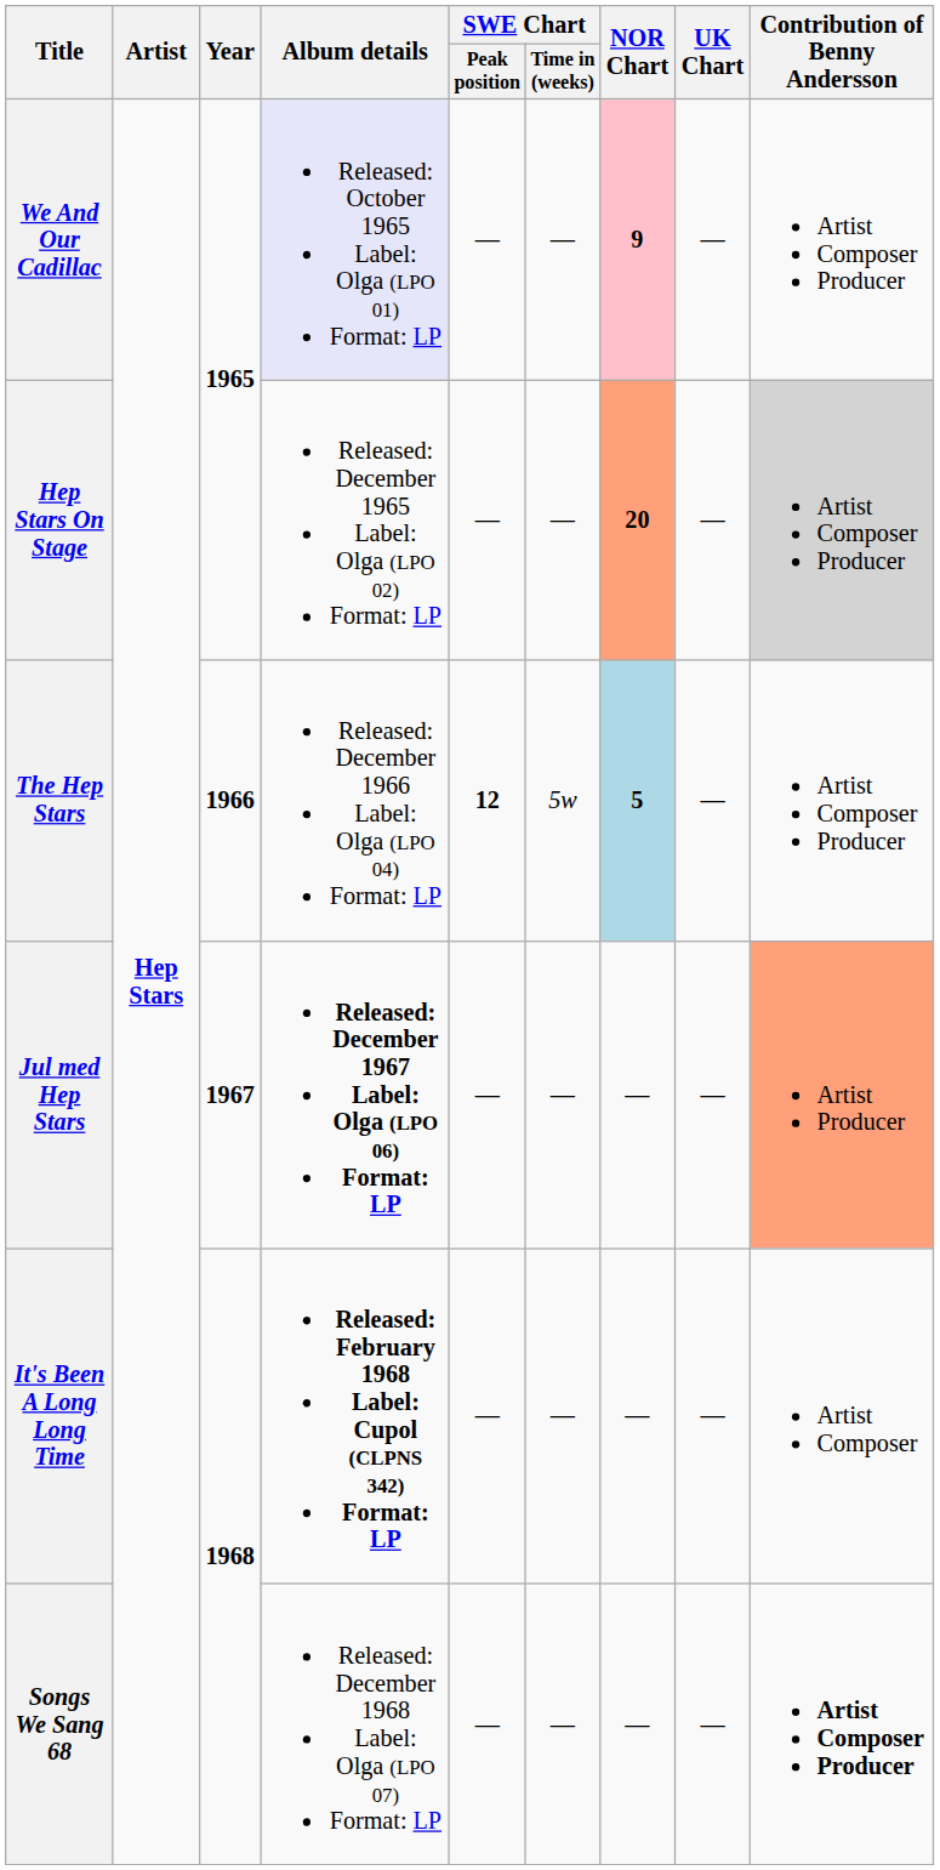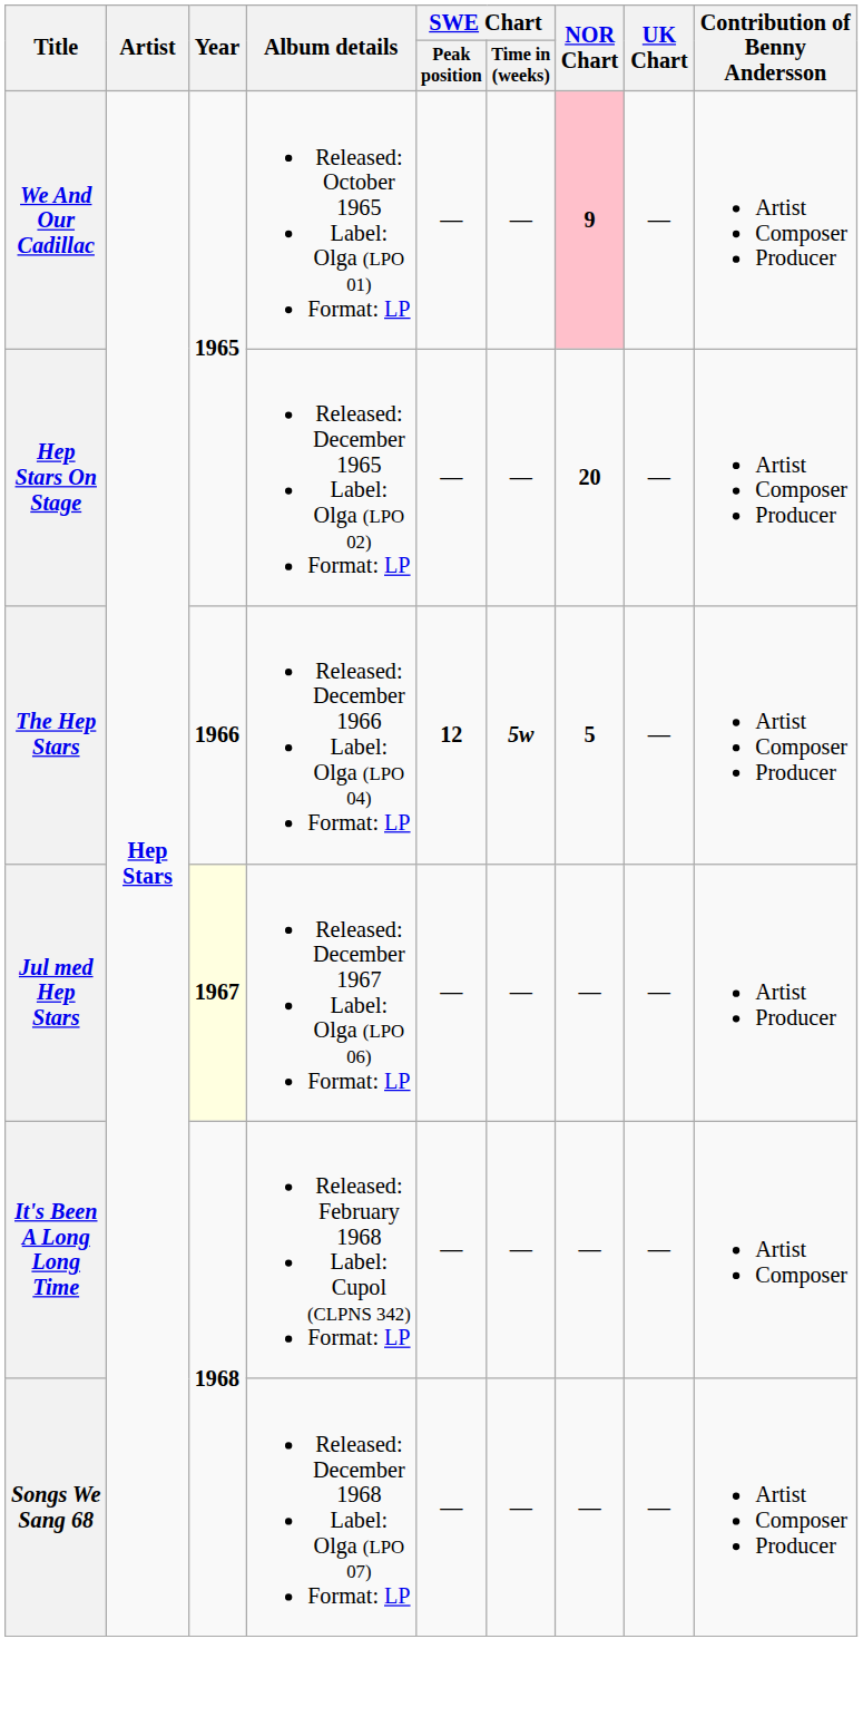We And Our Cadillac | Album details: lavender background -> no background
Hep Stars On Stage | NOR Chart: lightsalmon background -> no background
Hep Stars On Stage | Contribution of Benny Andersson: lightgrey background -> no background
The Hep Stars | SWE Chart / Time in (weeks): normal -> bold
The Hep Stars | NOR Chart: lightblue background -> no background
Jul med Hep Stars | Year: no background -> lightyellow background
Jul med Hep Stars | Album details: bold -> normal
Jul med Hep Stars | Contribution of Benny Andersson: lightsalmon background -> no background
It's Been A Long Long Time | Album details: bold -> normal
Songs We Sang 68 | Contribution of Benny Andersson: bold -> normal
